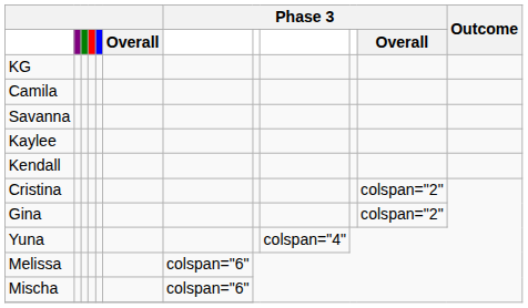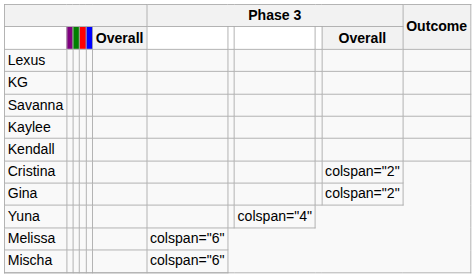+ row: Lexus
- row: Camila
